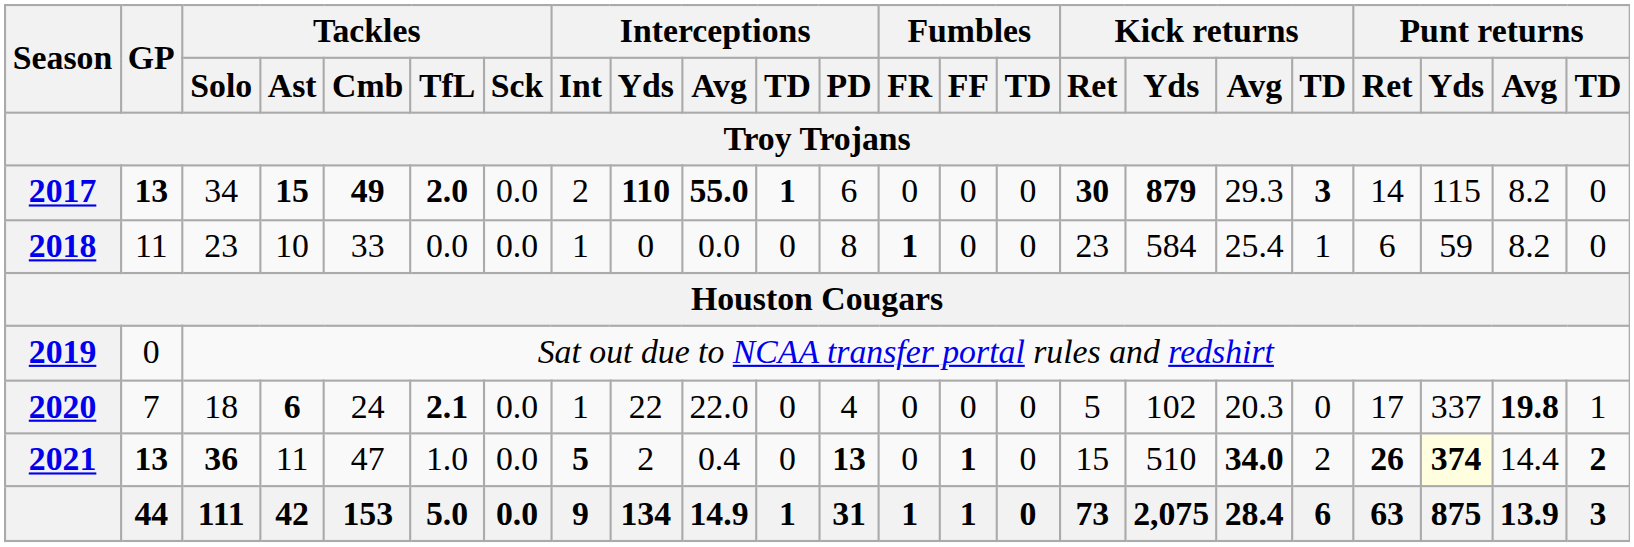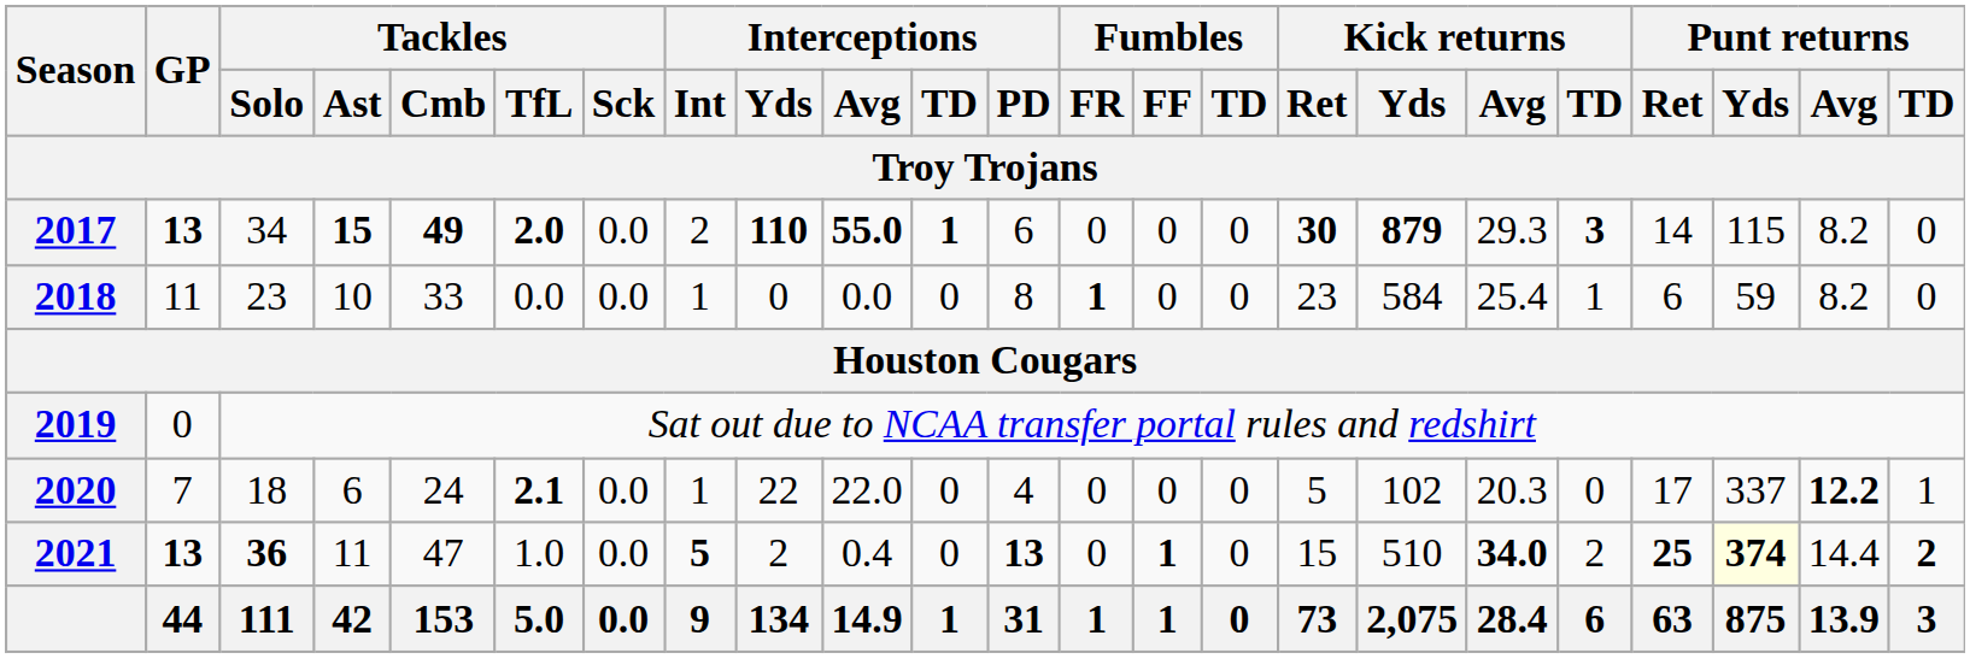2020 | Tackles / Ast: bold -> normal
2020 | Punt returns / Avg: 19.8 -> 12.2
2021 | Punt returns / Ret: 26 -> 25
